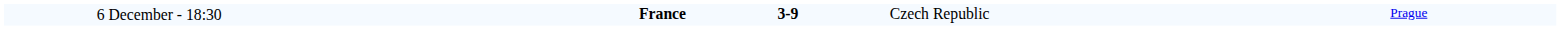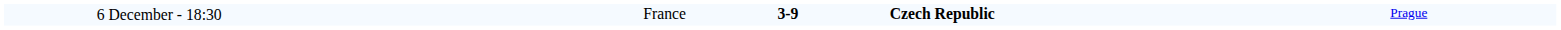France | column 2: bold -> normal
France | column 4: normal -> bold
